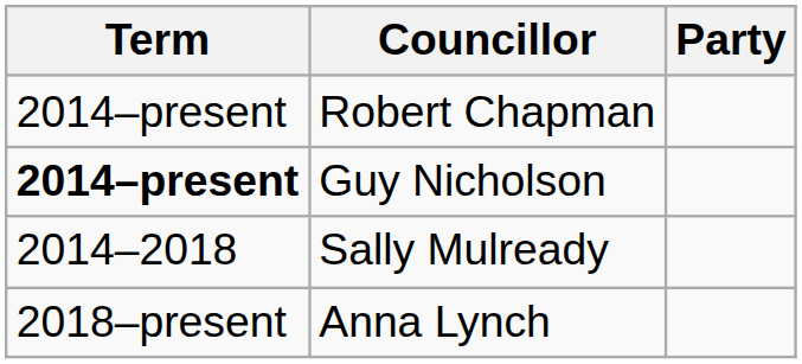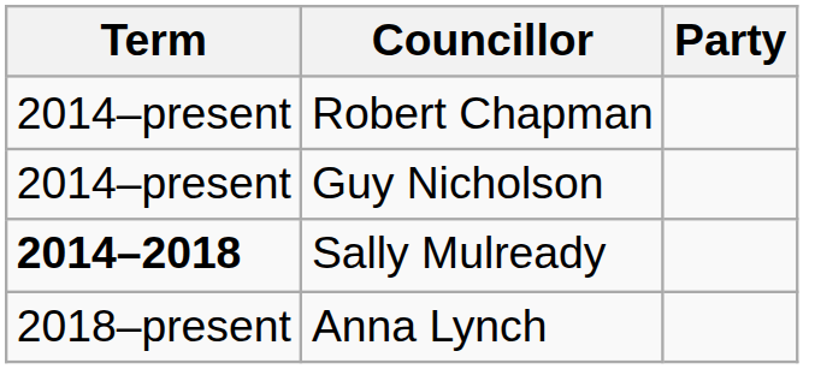Guy Nicholson | Term: bold -> normal
Sally Mulready | Term: normal -> bold
